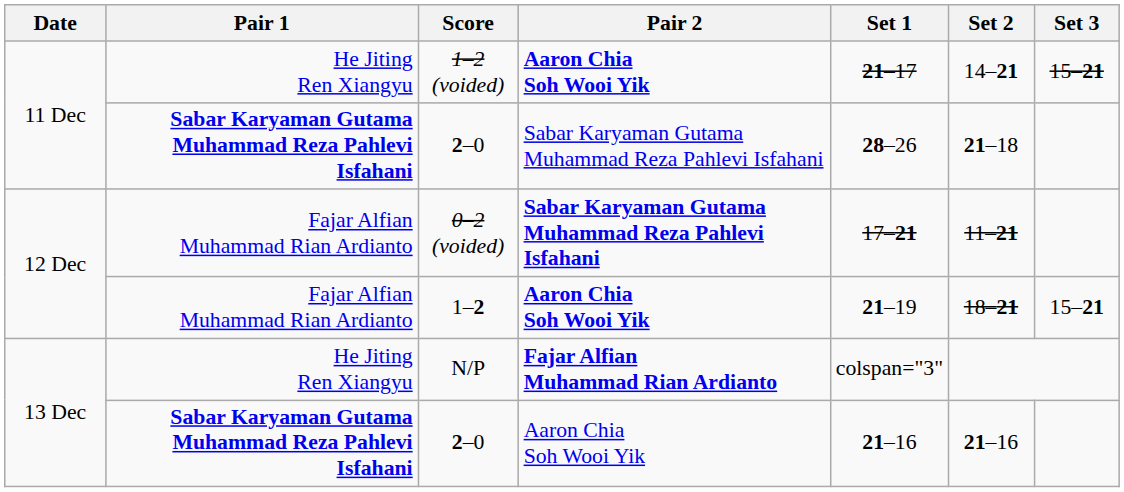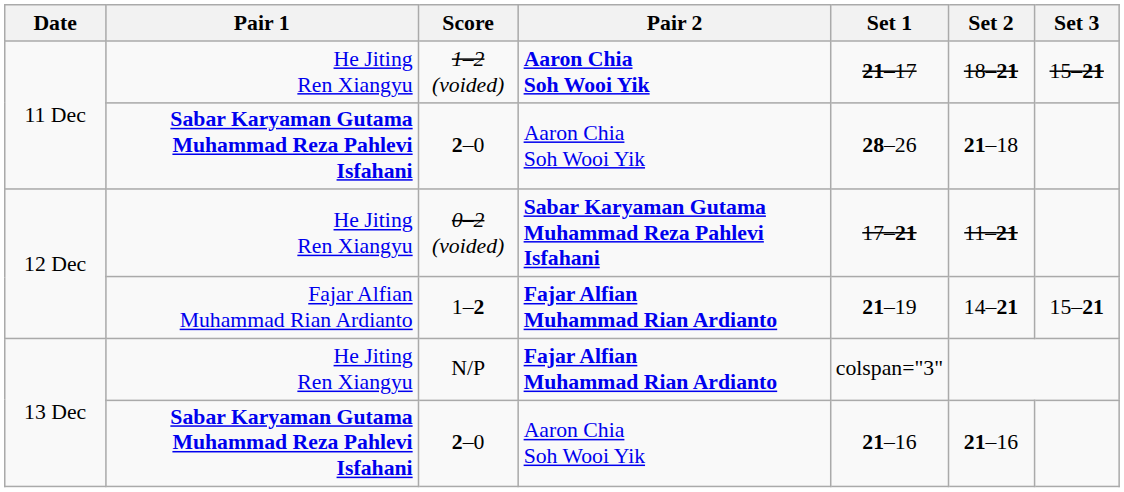1–2 (voided) | Set 2: 14–21 -> 18–21
11 Dec / 2–0 | Pair 2: Sabar Karyaman Gutama Muhammad Reza Pahlevi Isfahani -> Aaron Chia Soh Wooi Yik
0–2 (voided) | Pair 1: Fajar Alfian Muhammad Rian Ardianto -> He Jiting Ren Xiangyu
1–2 | Pair 2: Aaron Chia Soh Wooi Yik -> Fajar Alfian Muhammad Rian Ardianto
1–2 | Set 2: 18–21 -> 14–21
